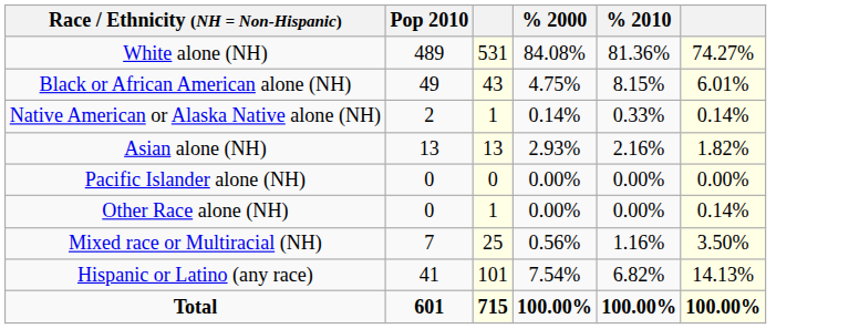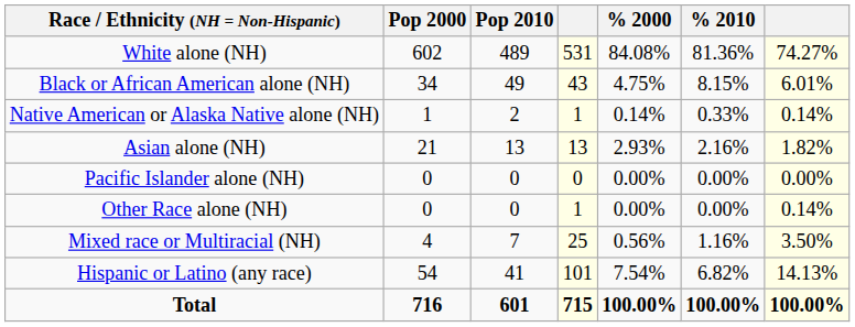+ column: Pop 2000 | 602 | 34 | 1 | 21 | 0 | 0 | 4 | 54 | 716
